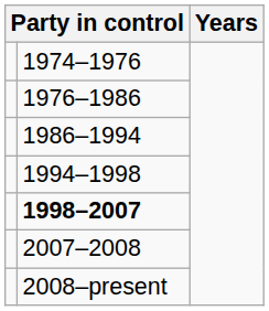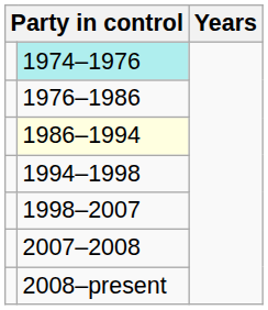1974–1976 | column 2: no background -> paleturquoise background
1986–1994 | column 2: no background -> lightyellow background
1998–2007 | column 2: bold -> normal
